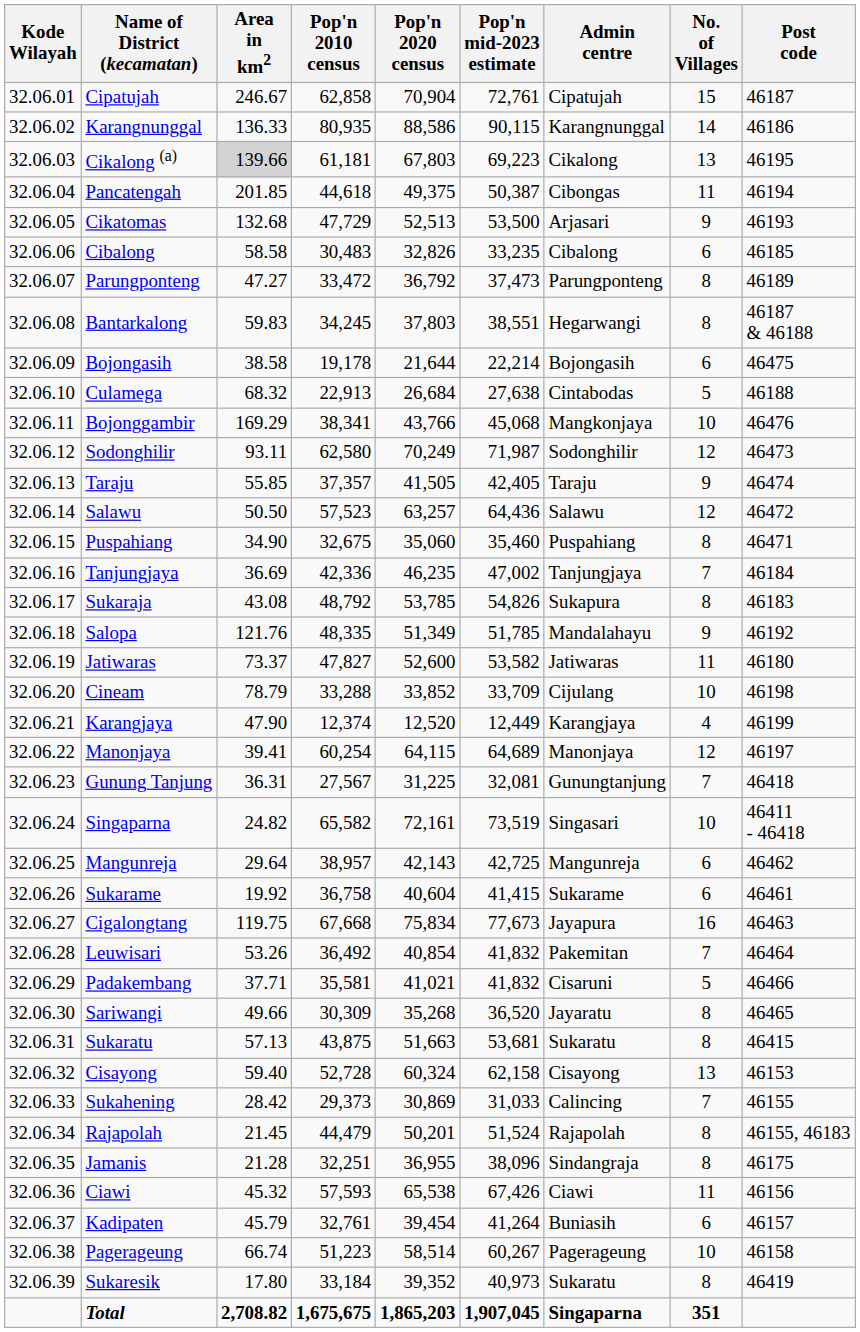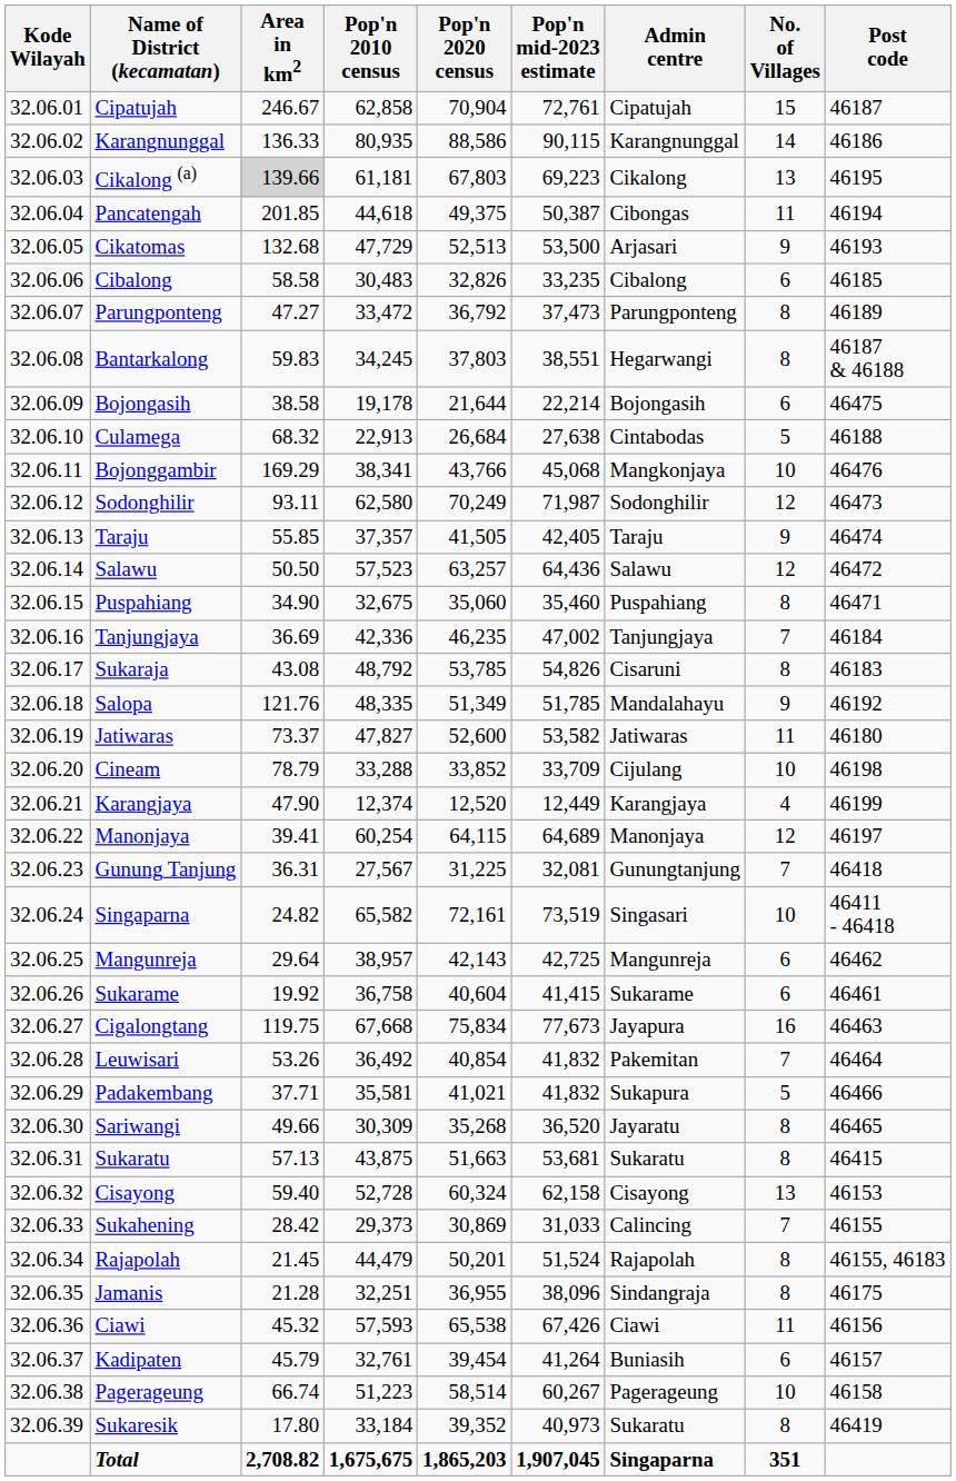Sukaraja | Admin centre: Sukapura -> Cisaruni
Padakembang | Admin centre: Cisaruni -> Sukapura
